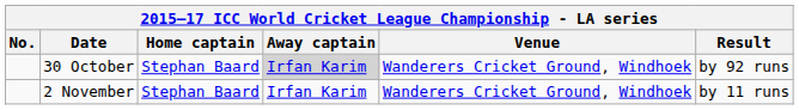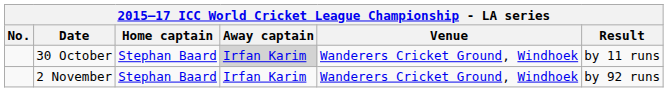30 October | Result: by 92 runs -> by 11 runs
2 November | Result: by 11 runs -> by 92 runs
